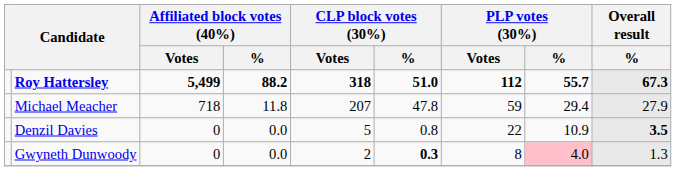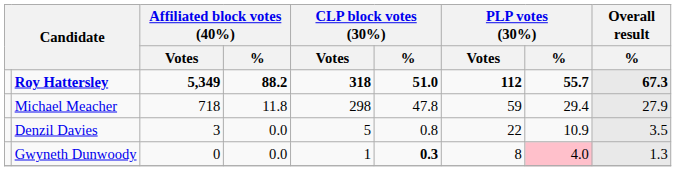Roy Hattersley | Affiliated block votes (40%) / Votes: 5,499 -> 5,349
Michael Meacher | CLP block votes (30%) / Votes: 207 -> 298
Denzil Davies | Affiliated block votes (40%) / Votes: 0 -> 3
Denzil Davies | Overall result / %: bold -> normal
Gwyneth Dunwoody | CLP block votes (30%) / Votes: 2 -> 1
